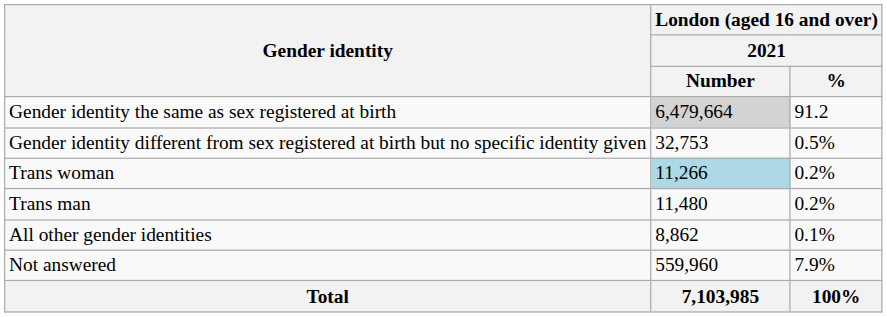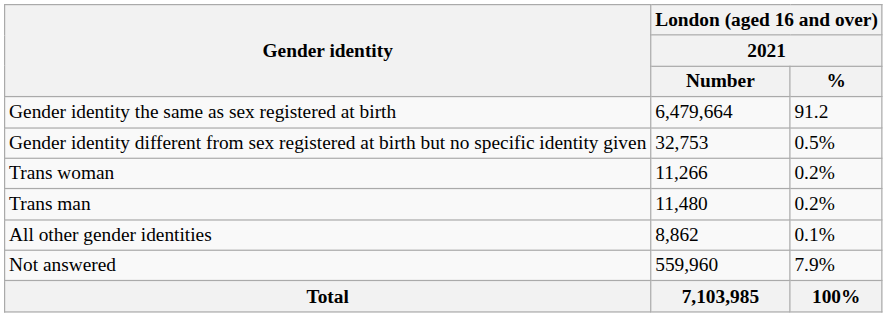Gender identity the same as sex registered at birth | London (aged 16 and over) / 2021 / Number: lightgrey background -> no background
Trans woman | London (aged 16 and over) / 2021 / Number: lightblue background -> no background
